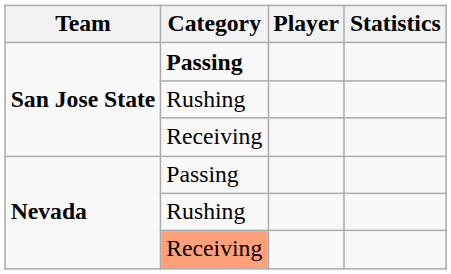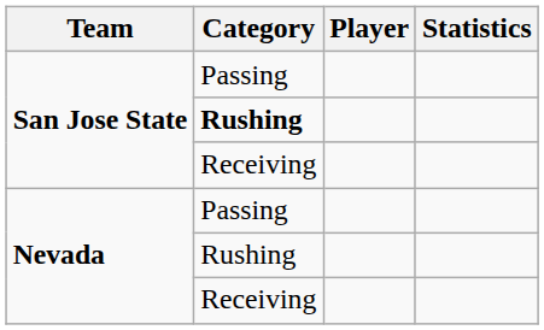San Jose State / Passing | Category: bold -> normal
San Jose State / Rushing | Category: normal -> bold
Nevada / Receiving | Category: lightsalmon background -> no background
